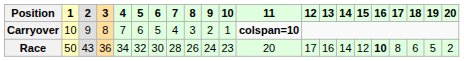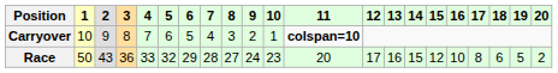Race | 4: 34 -> 33
Race | 6: 30 -> 29
Race | 8: 26 -> 27
Race | 14: 14 -> 15
Race | 16: bold -> normal
